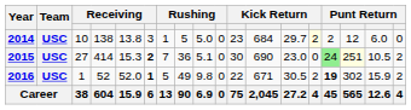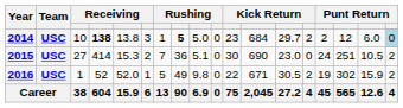2014 | column 4: normal -> bold
2014 | column 8: normal -> bold
2014 | column 14: lightyellow background -> no background
2014 | column 18: no background -> lightblue background
2015 | column 6: bold -> normal
2015 | column 15: lightgreen background -> no background
2015 | column 16: lightyellow background -> no background
2016 | column 6: bold -> normal
2016 | column 15: bold -> normal
